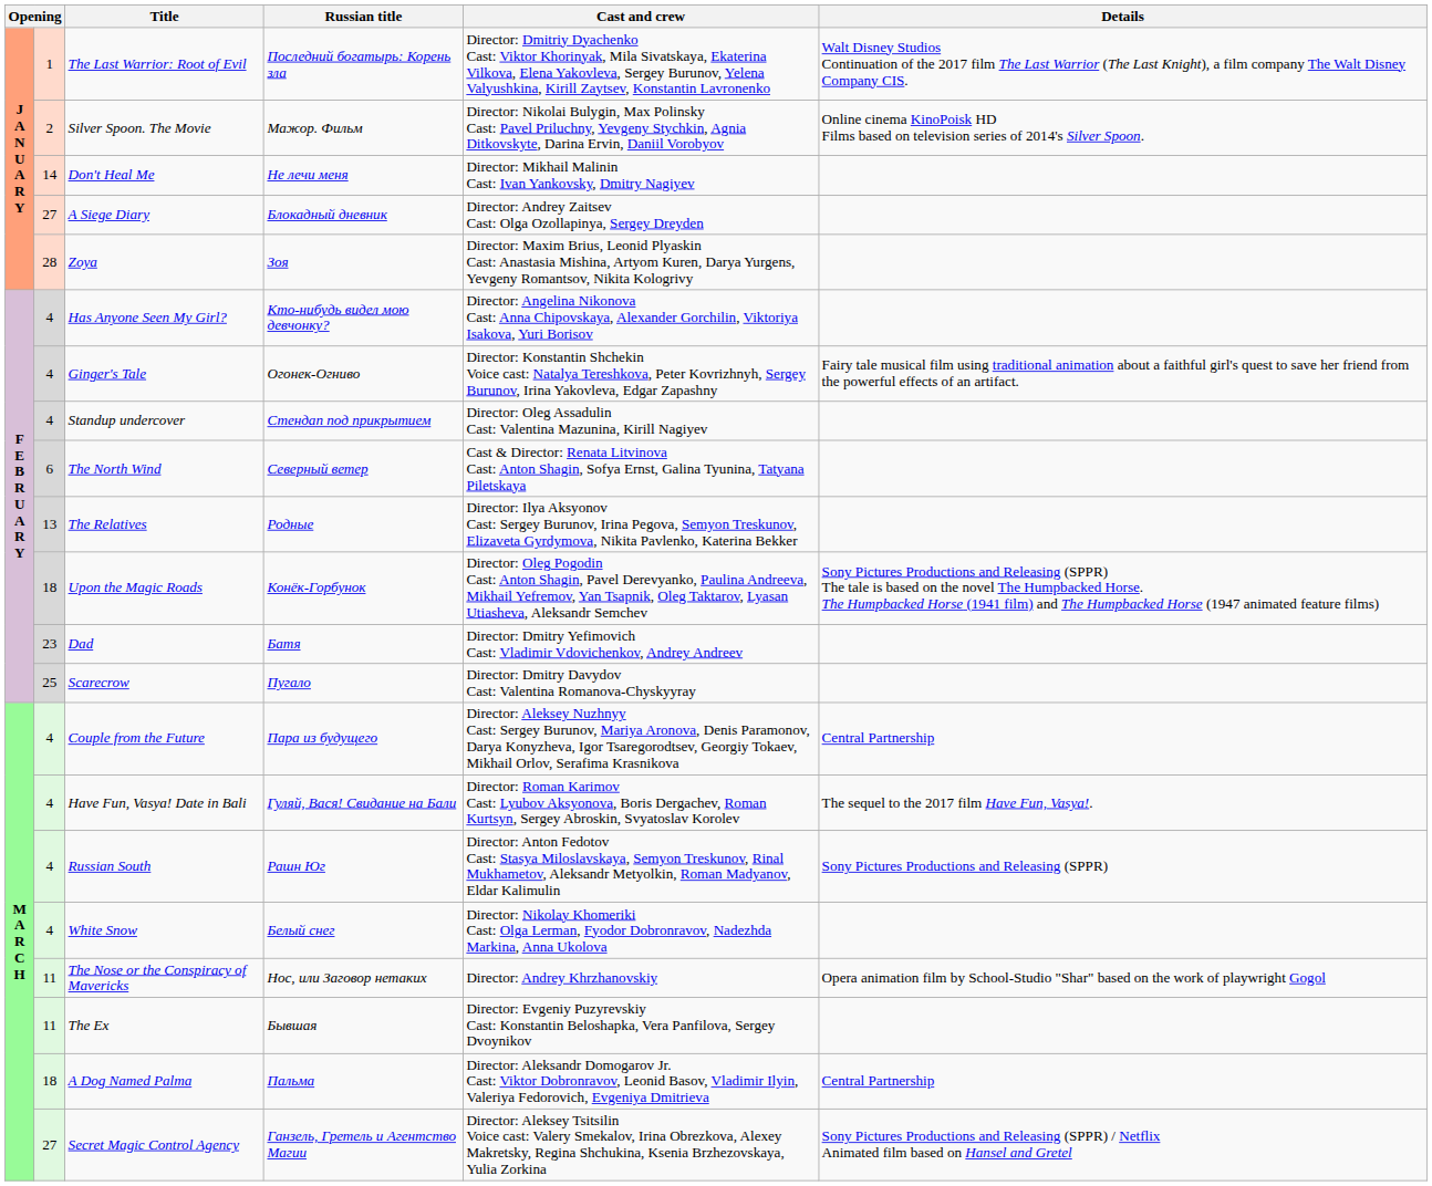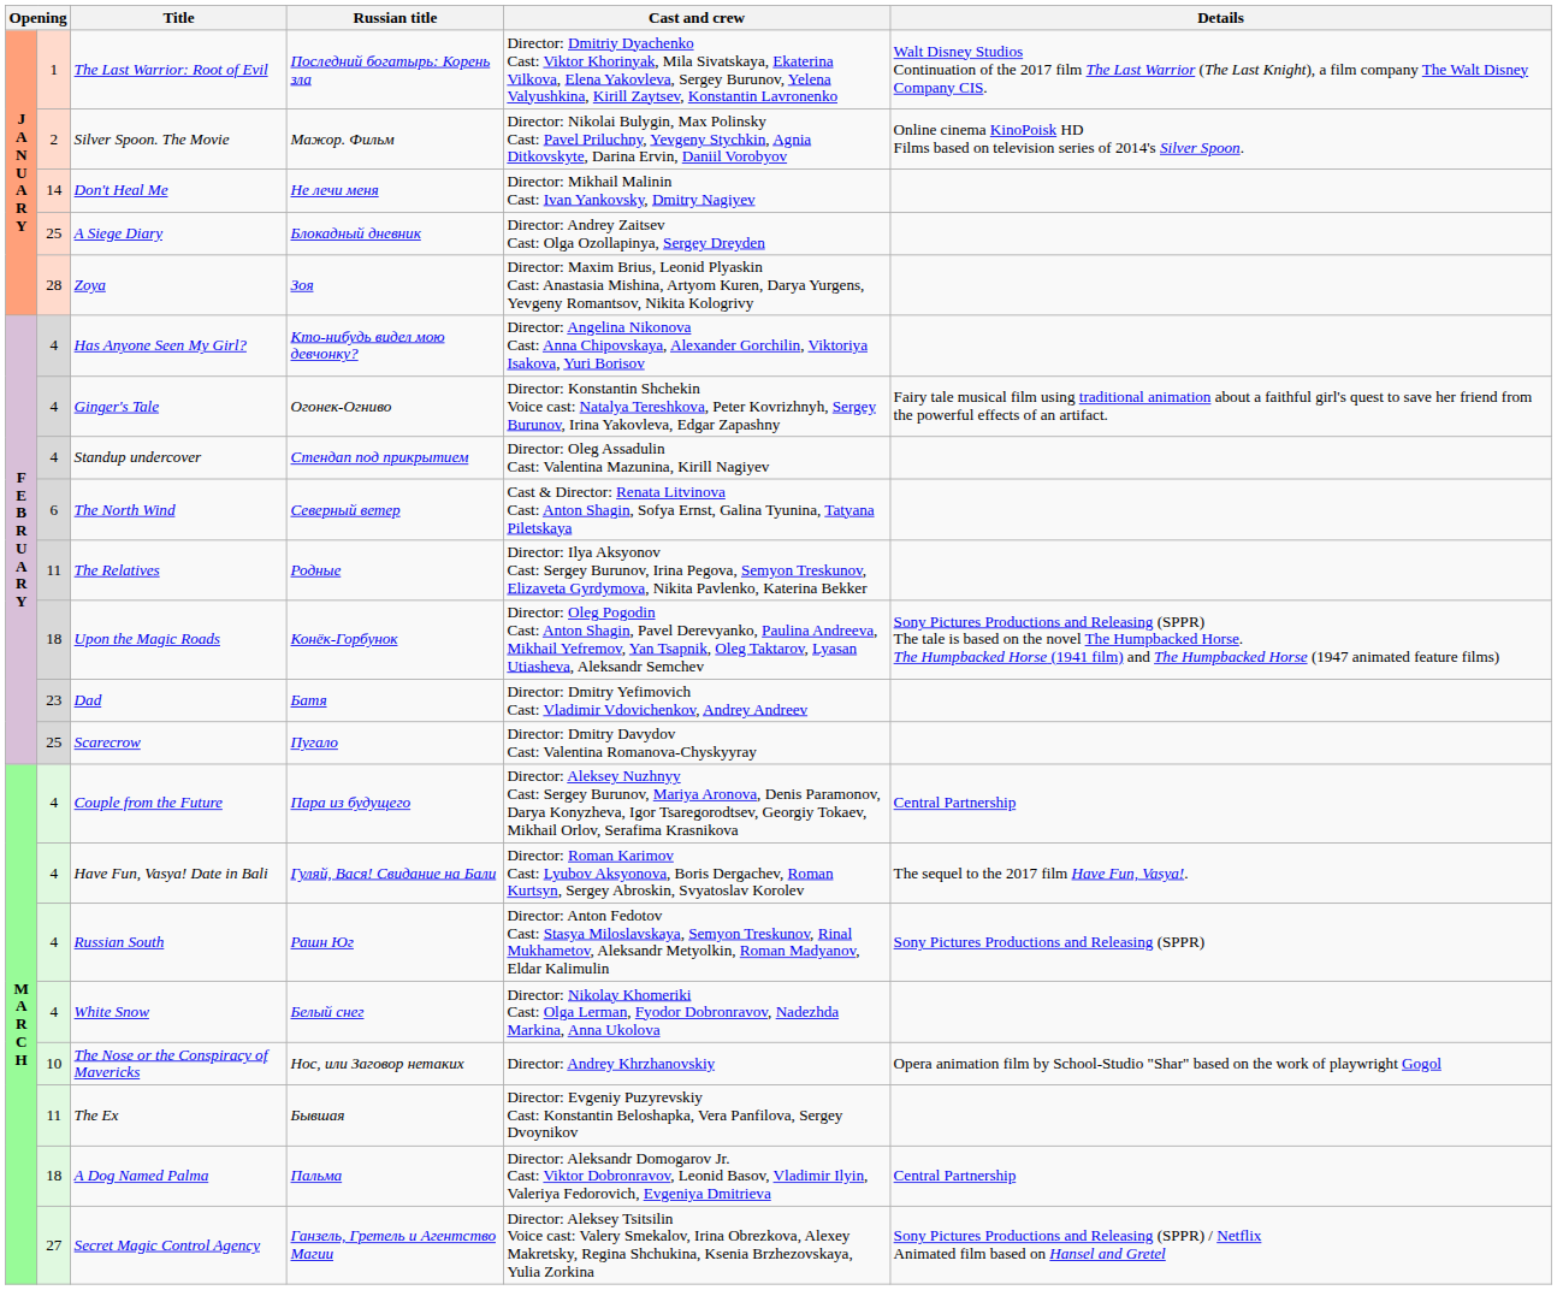A Siege Diary | column 2: 27 -> 25
The Relatives | column 2: 13 -> 11
The Nose or the Conspiracy of Mavericks | column 2: 11 -> 10
